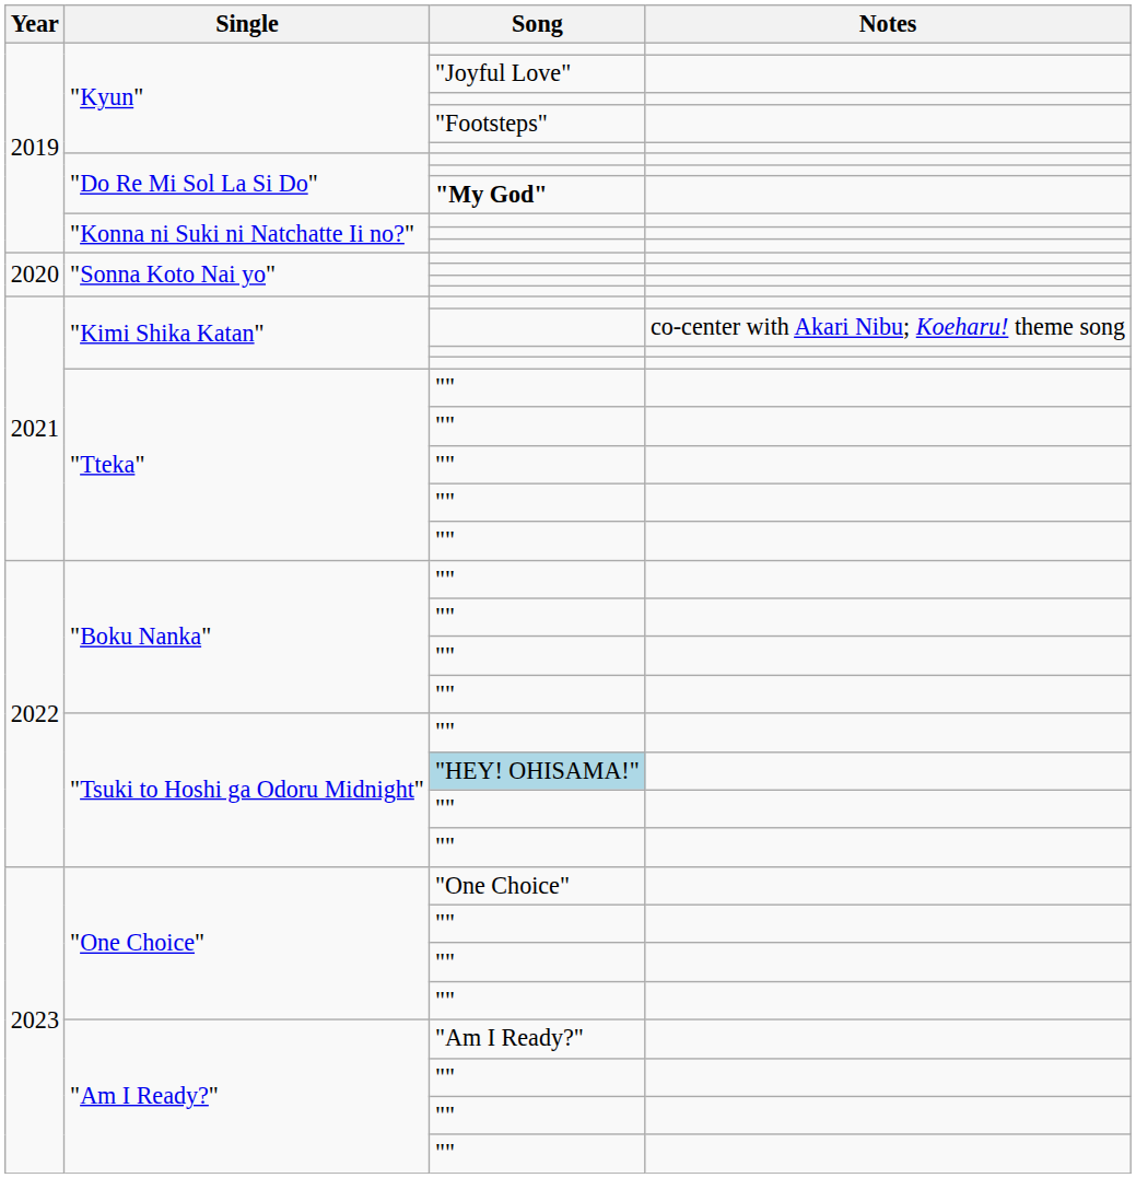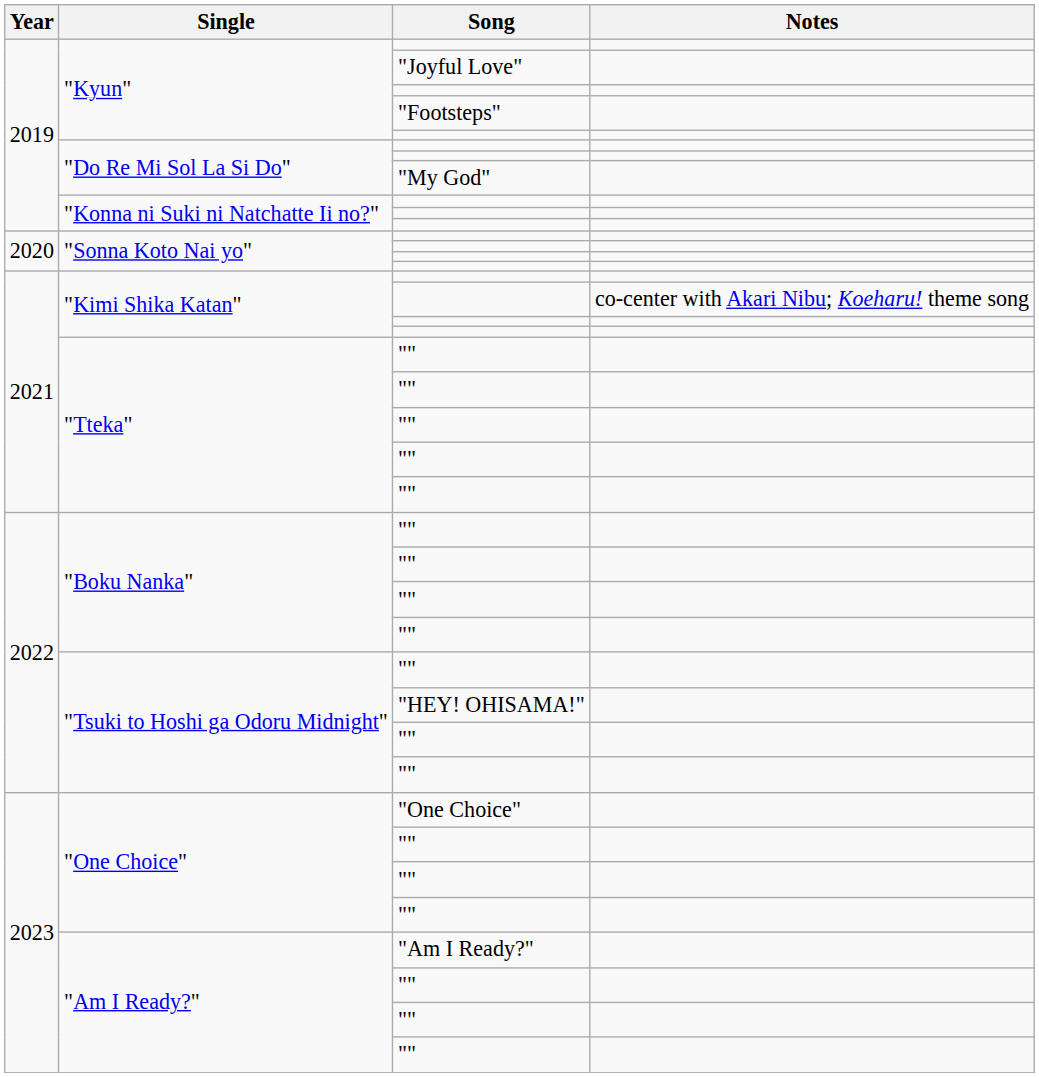"Do Re Mi Sol La Si Do" / "My God" | Song: bold -> normal
"Tsuki to Hoshi ga Odoru Midnight" / "HEY! OHISAMA!" | Song: lightblue background -> no background
